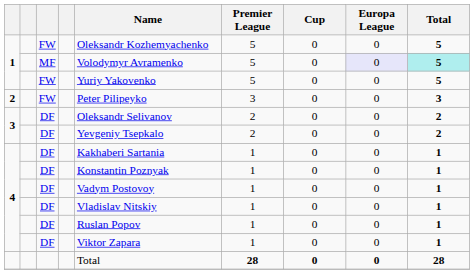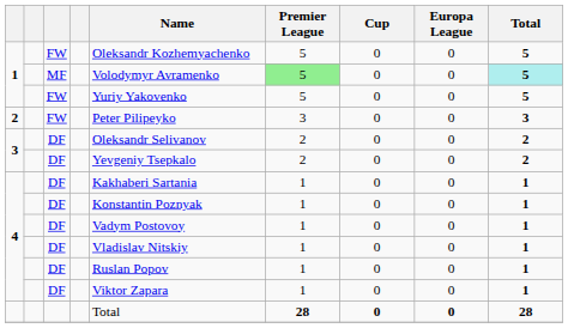1 / MF | Premier League: no background -> lightgreen background
1 / MF | Europa League: lavender background -> no background
